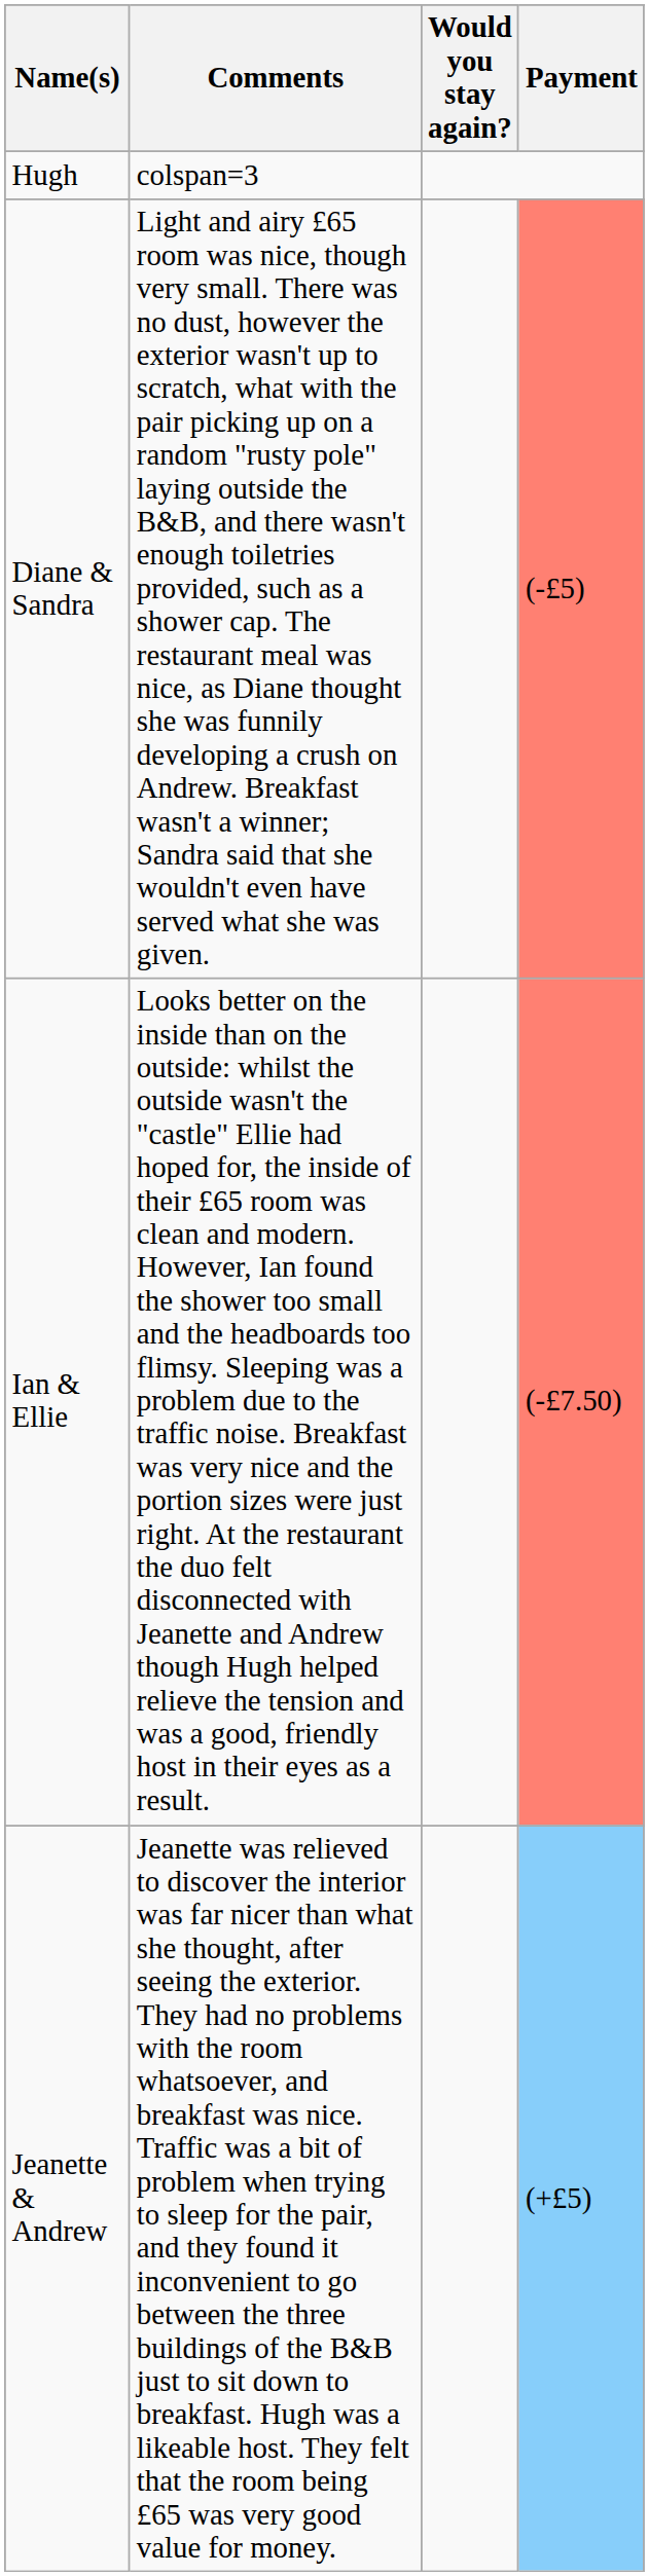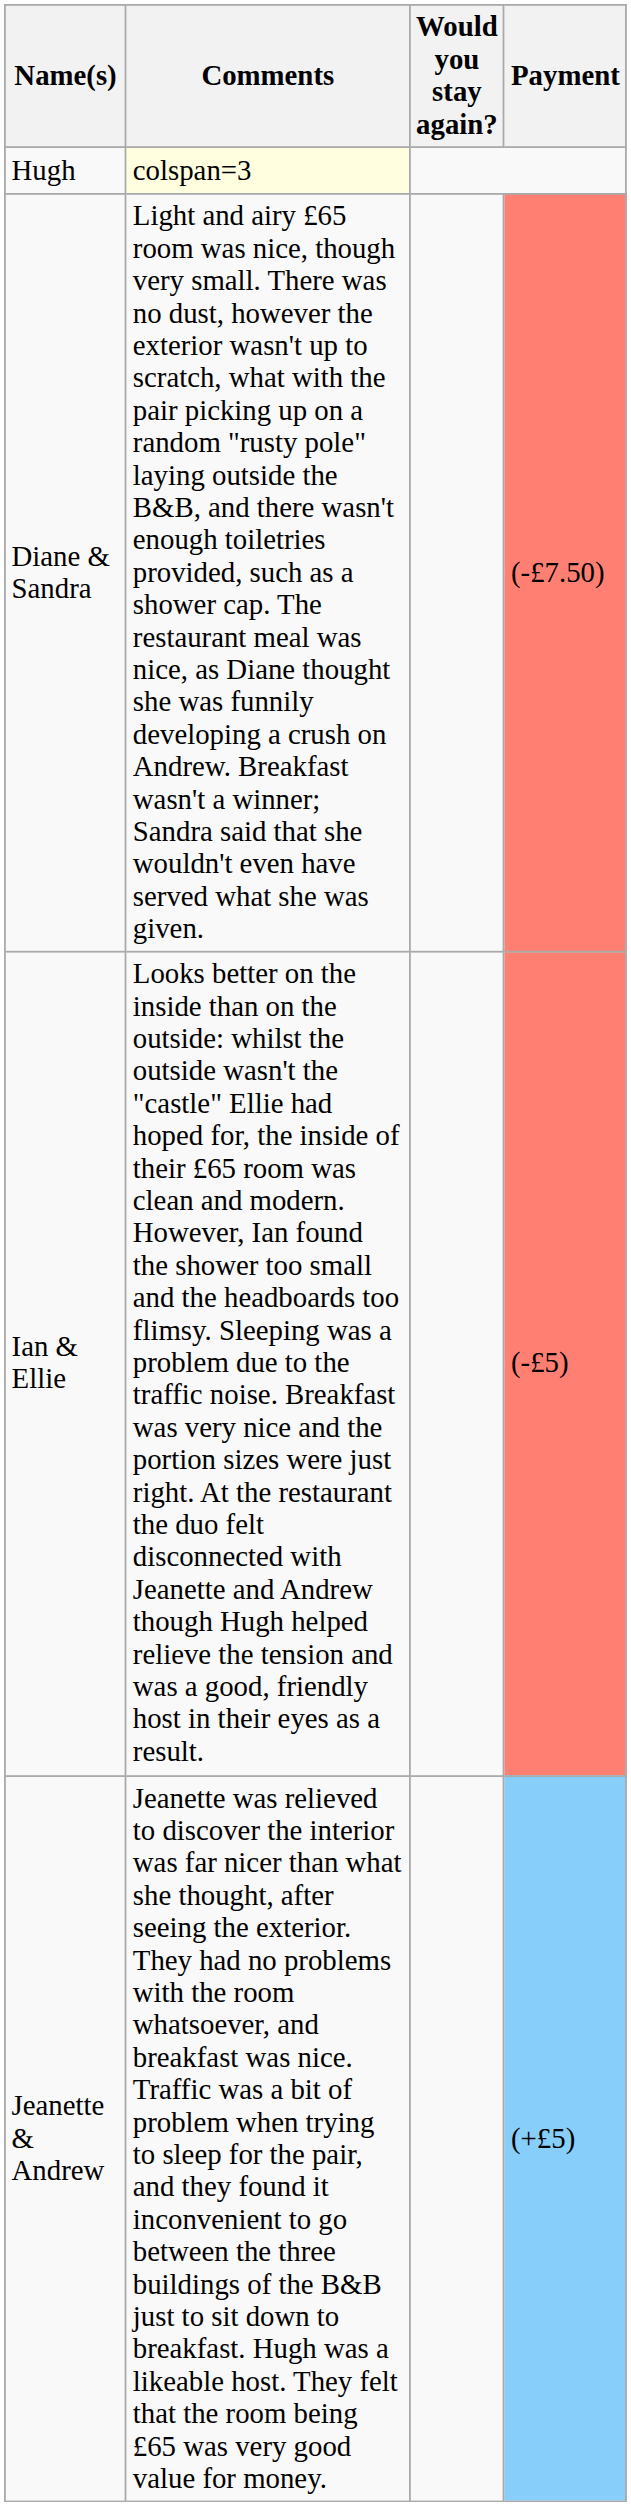Hugh | Comments: no background -> lightyellow background
Diane & Sandra | Payment: (-£5) -> (-£7.50)
Ian & Ellie | Payment: (-£7.50) -> (-£5)
